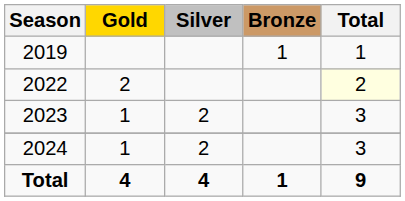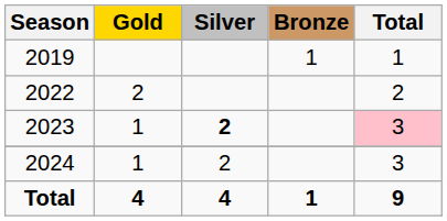2022 | Total: lightyellow background -> no background
2023 | Silver: normal -> bold
2023 | Total: no background -> pink background
